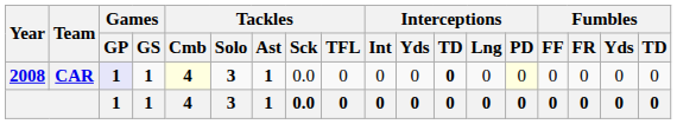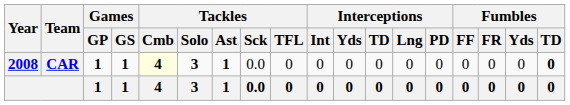CAR | Games / GP: lavender background -> no background
CAR | Interceptions / TD: bold -> normal
CAR | Interceptions / PD: lightyellow background -> no background
CAR | Fumbles / TD: normal -> bold
